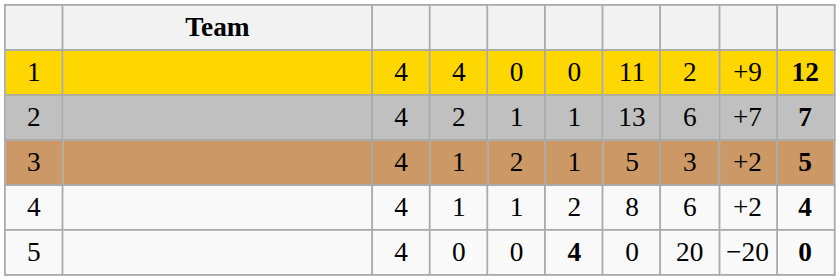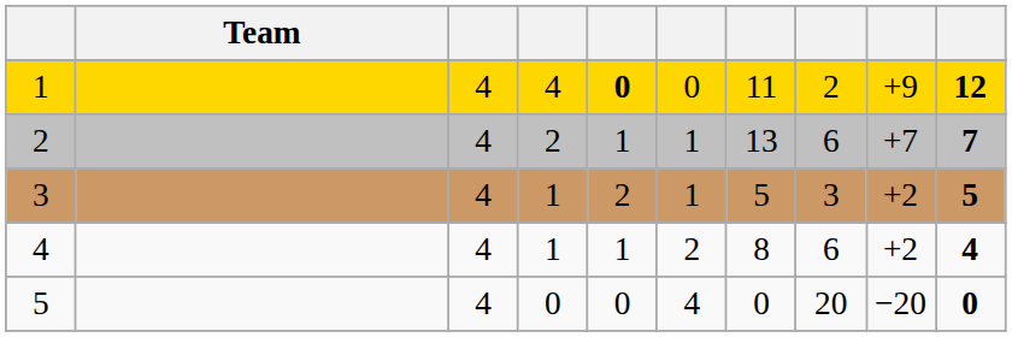row 2 | column 5: normal -> bold
row 6 | column 6: bold -> normal
